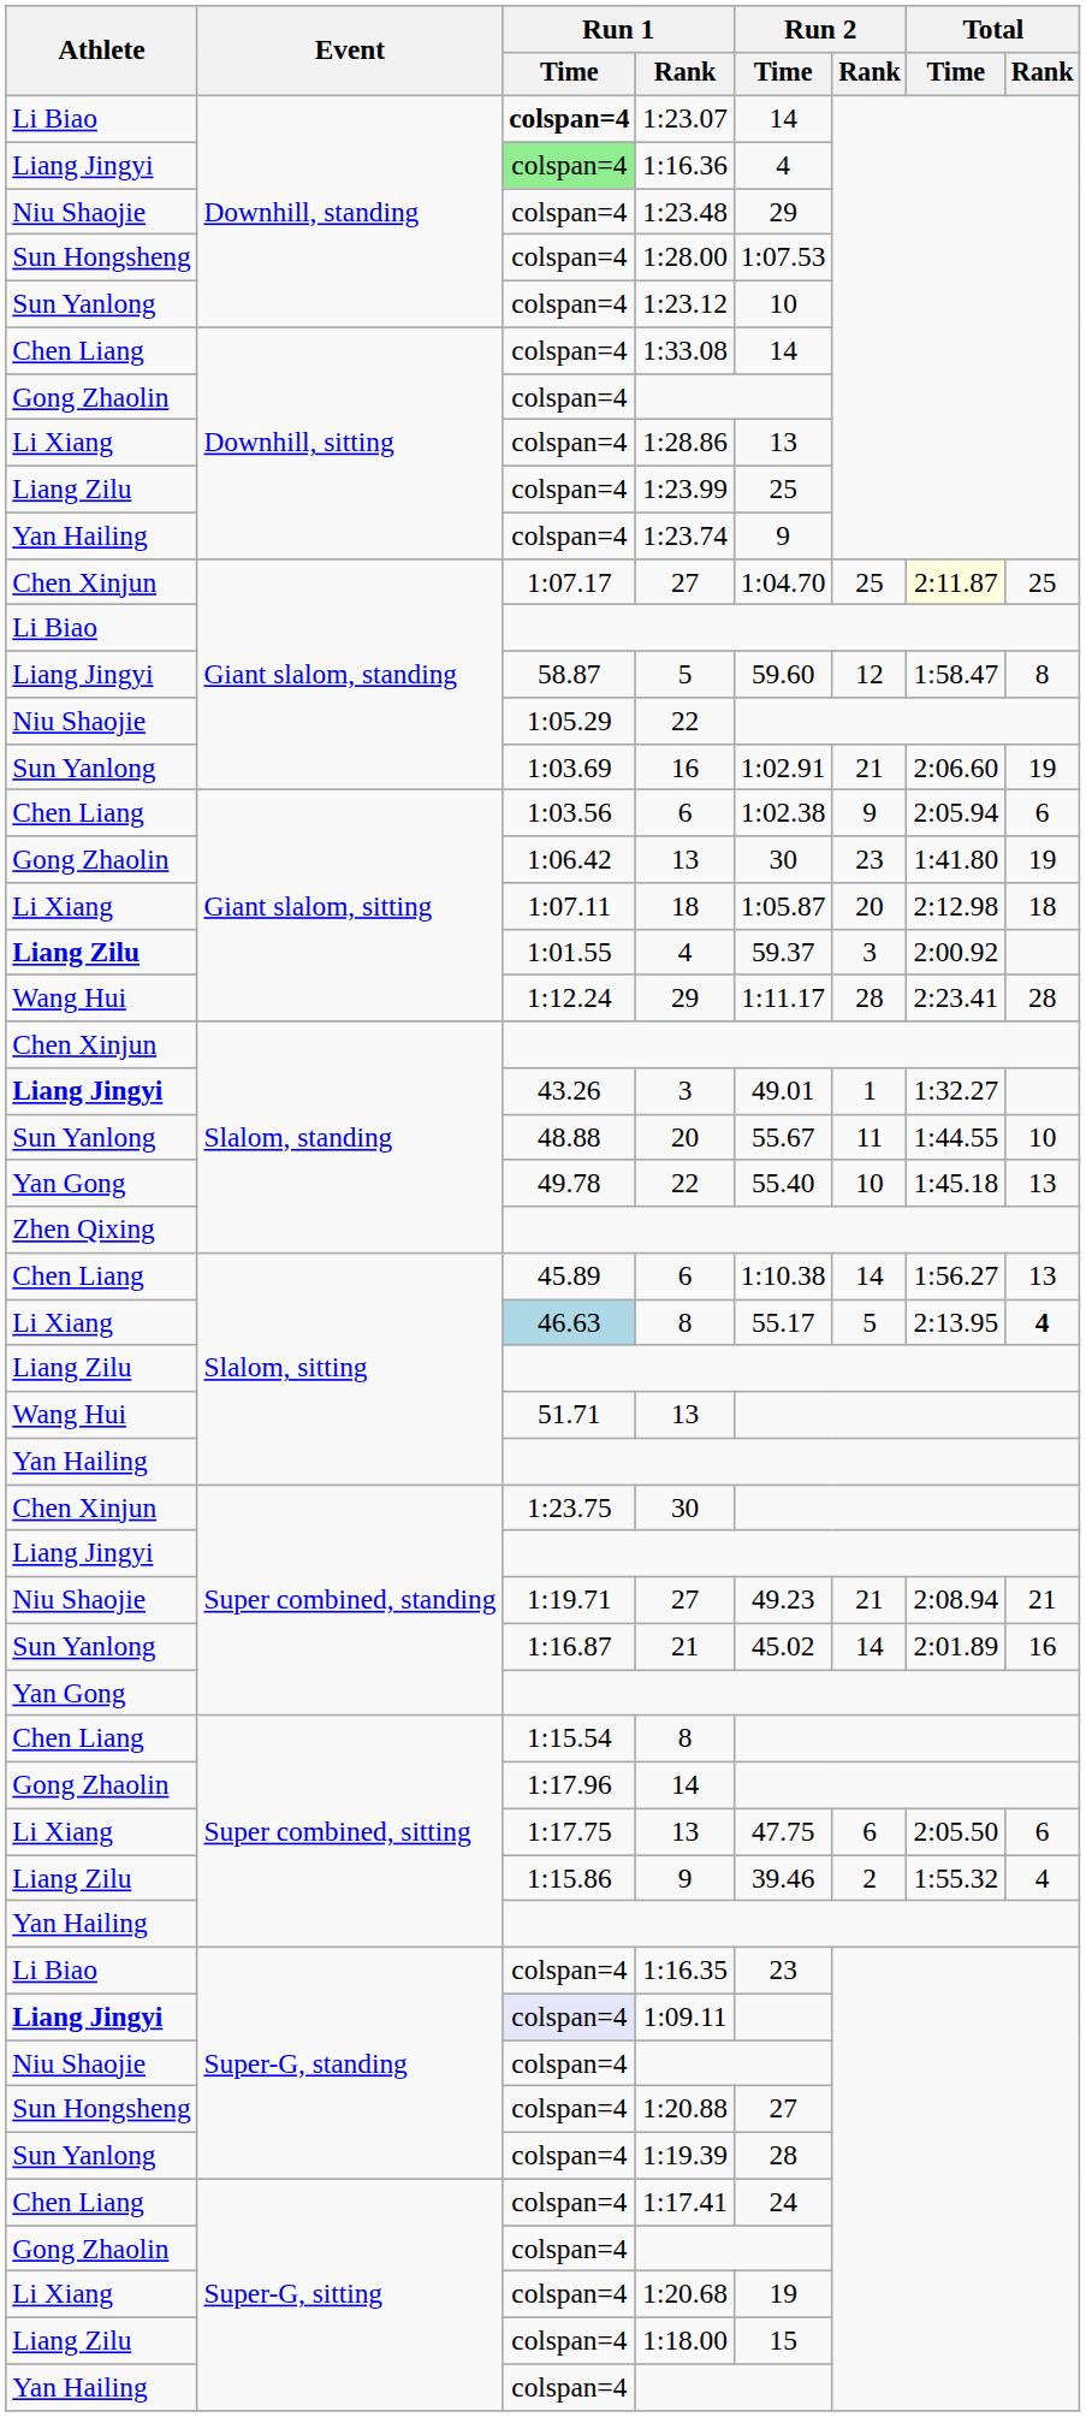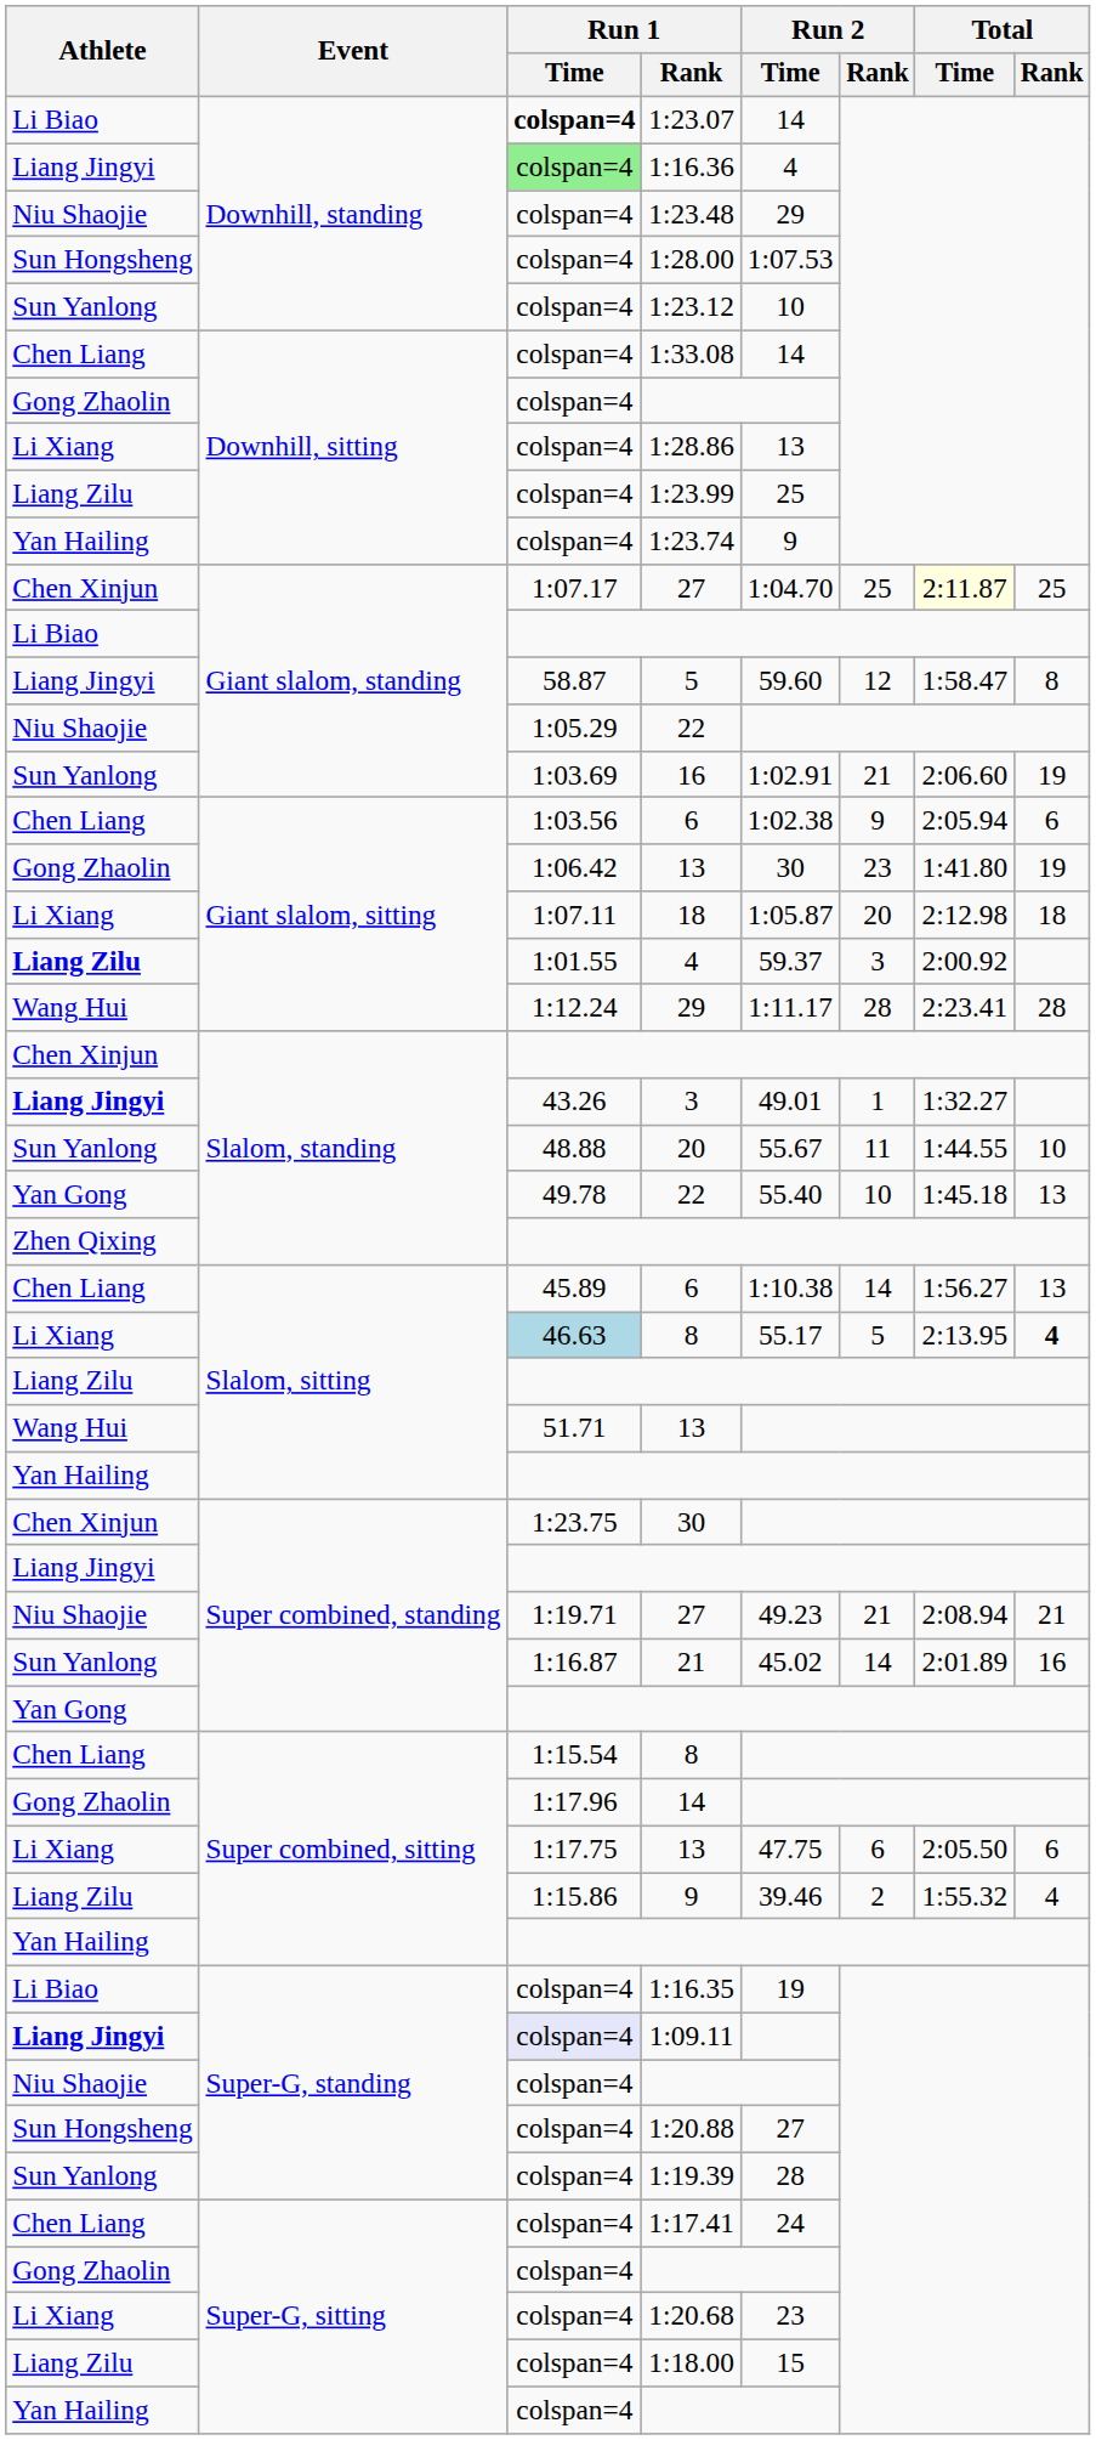1:16.35 | Run 2 / Time: 23 -> 19
1:20.68 | Run 2 / Time: 19 -> 23
